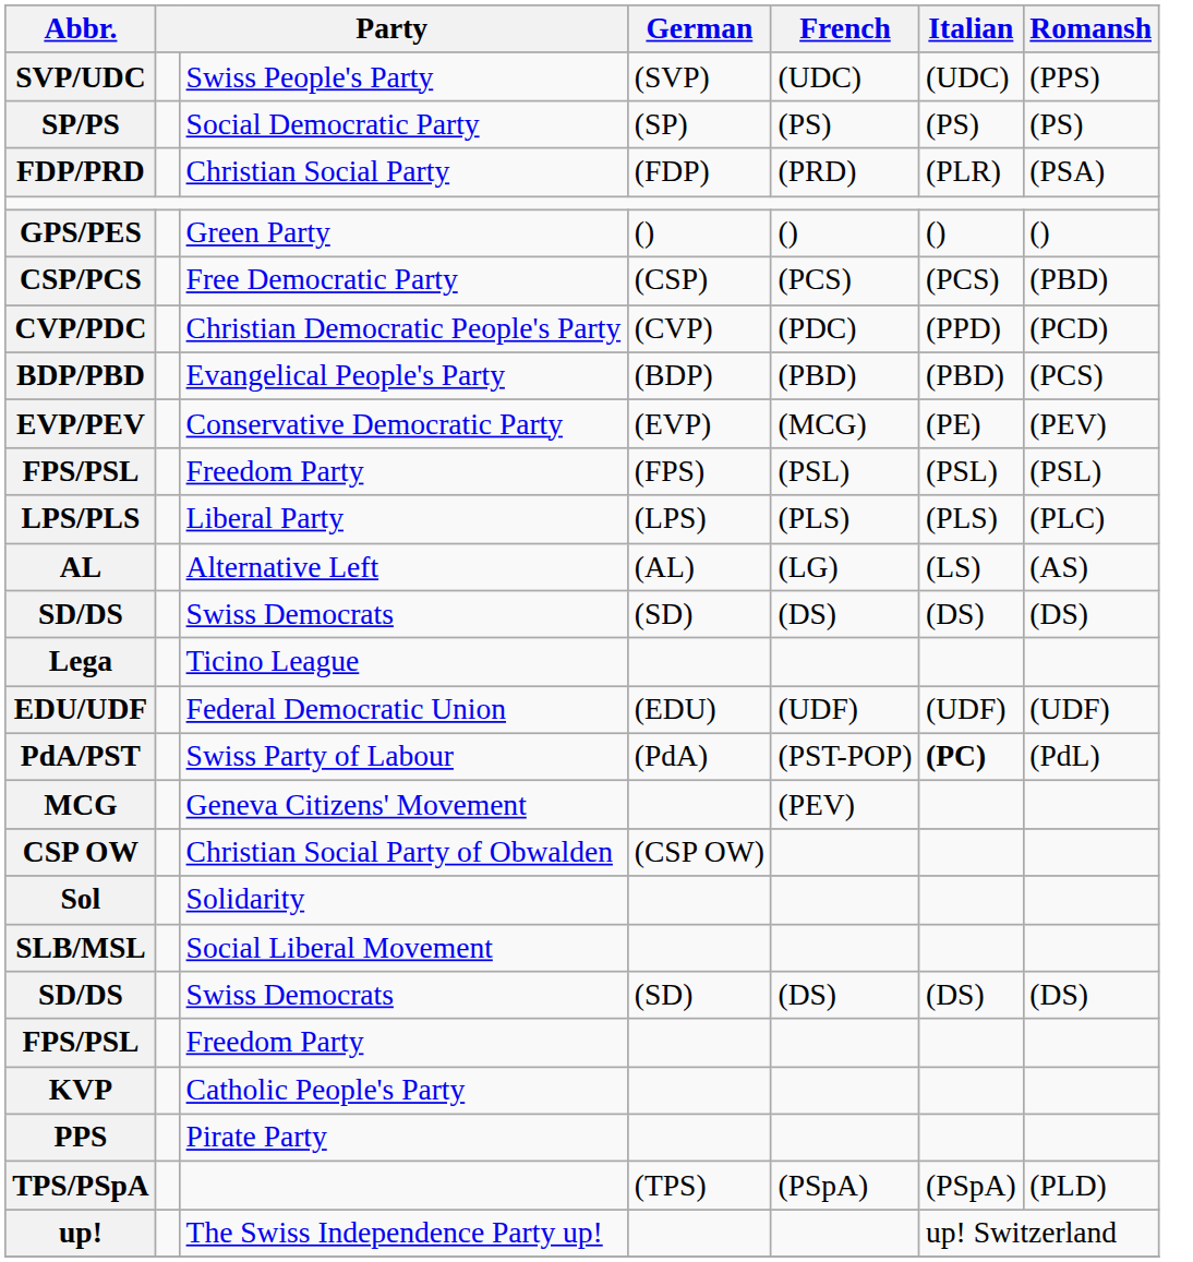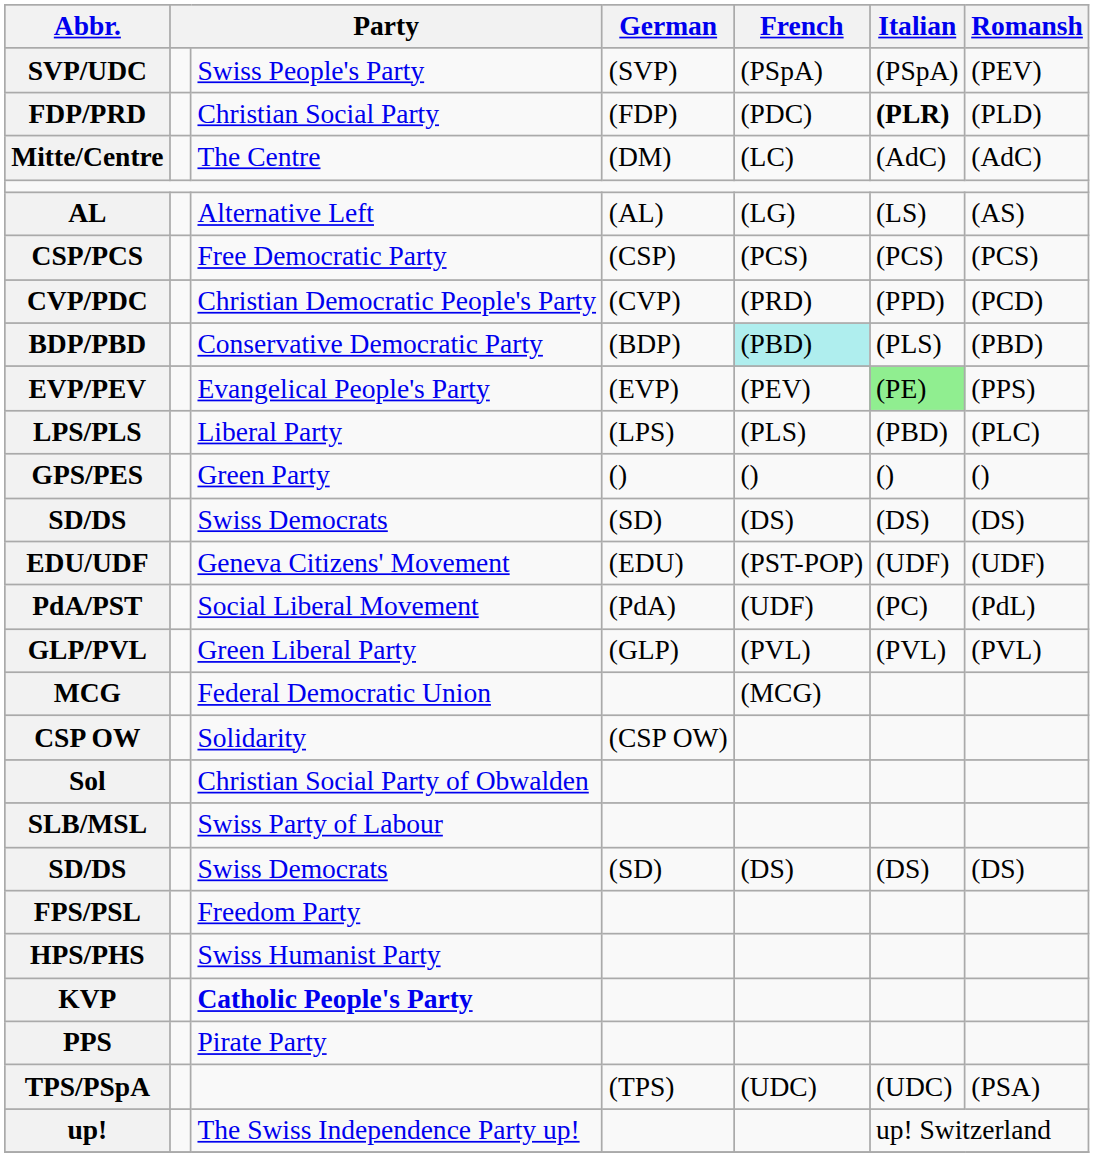SVP/UDC | French: (UDC) -> (PSpA)
SVP/UDC | Italian: (UDC) -> (PSpA)
SVP/UDC | Romansh: (PPS) -> (PEV)
- row: SP/PS | Social Democratic Party | (SP) | (PS) | (PS) | (PS)
FDP/PRD | French: (PRD) -> (PDC)
FDP/PRD | Italian: normal -> bold
FDP/PRD | Romansh: (PSA) -> (PLD)
+ row: Mitte/Centre | The Centre | (DM) | (LC) | (AdC) | (AdC)
rows swapped: GPS/PES <-> AL
CSP/PCS | Romansh: (PBD) -> (PCS)
CVP/PDC | French: (PDC) -> (PRD)
BDP/PBD | column 3: Evangelical People's Party -> Conservative Democratic Party
BDP/PBD | French: no background -> paleturquoise background
BDP/PBD | Italian: (PBD) -> (PLS)
BDP/PBD | Romansh: (PCS) -> (PBD)
EVP/PEV | column 3: Conservative Democratic Party -> Evangelical People's Party
EVP/PEV | French: (MCG) -> (PEV)
EVP/PEV | Italian: no background -> lightgreen background
EVP/PEV | Romansh: (PEV) -> (PPS)
- row: FPS/PSL | Freedom Party | (FPS) | (PSL) | (PSL) | (PSL)
LPS/PLS | Italian: (PLS) -> (PBD)
- row: Lega | Ticino League
EDU/UDF | column 3: Federal Democratic Union -> Geneva Citizens' Movement
EDU/UDF | French: (UDF) -> (PST-POP)
PdA/PST | column 3: Swiss Party of Labour -> Social Liberal Movement
PdA/PST | French: (PST-POP) -> (UDF)
PdA/PST | Italian: bold -> normal
+ row: GLP/PVL | Green Liberal Party | (GLP) | (PVL) | (PVL) | (PVL)
MCG | column 3: Geneva Citizens' Movement -> Federal Democratic Union
MCG | French: (PEV) -> (MCG)
CSP OW | column 3: Christian Social Party of Obwalden -> Solidarity
Sol | column 3: Solidarity -> Christian Social Party of Obwalden
SLB/MSL | column 3: Social Liberal Movement -> Swiss Party of Labour
+ row: HPS/PHS | Swiss Humanist Party
KVP | column 3: normal -> bold
TPS/PSpA | French: (PSpA) -> (UDC)
TPS/PSpA | Italian: (PSpA) -> (UDC)
TPS/PSpA | Romansh: (PLD) -> (PSA)
